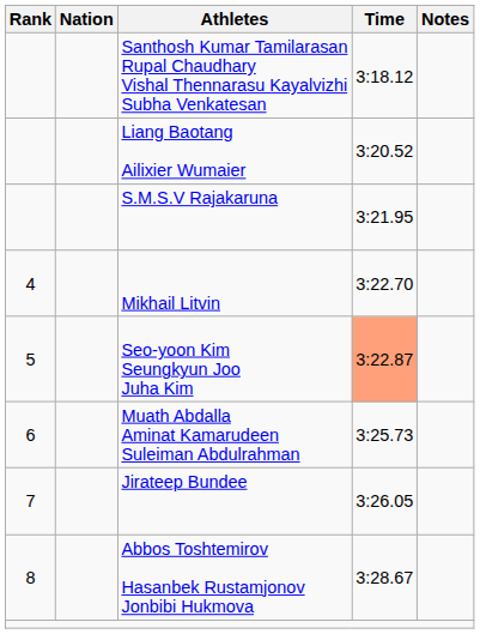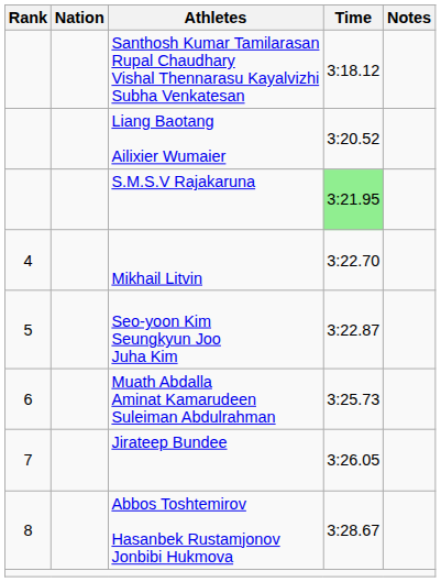S.M.S.V Rajakaruna | Time: no background -> lightgreen background
Seo-yoon Kim Seungkyun Joo Juha Kim | Time: lightsalmon background -> no background
